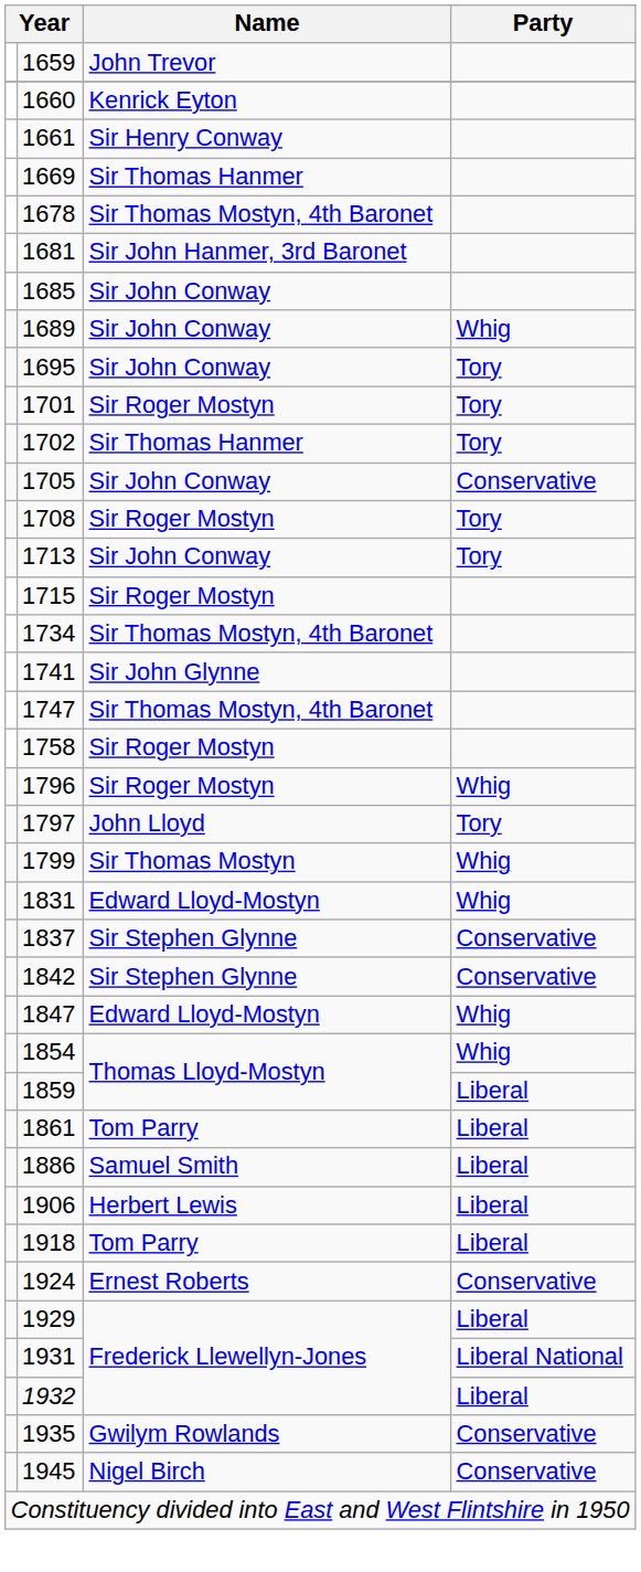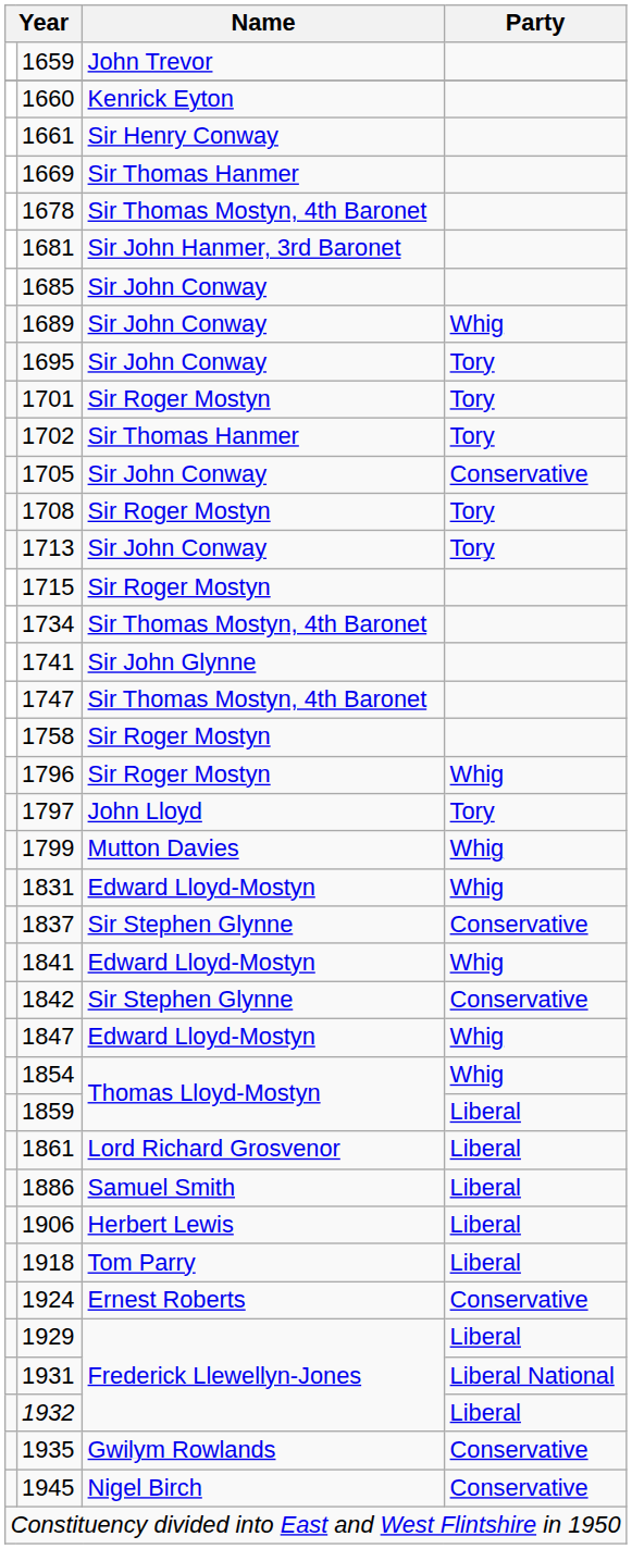1799 | Name: Sir Thomas Mostyn -> Mutton Davies
+ row: 1841 | Edward Lloyd-Mostyn | Whig
1861 | Name: Tom Parry -> Lord Richard Grosvenor
